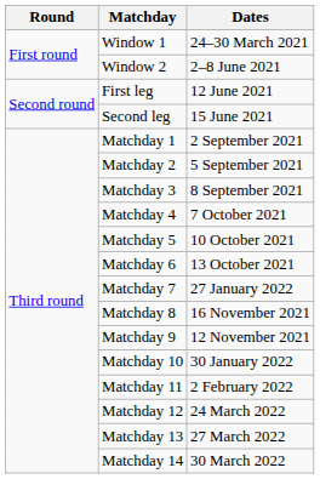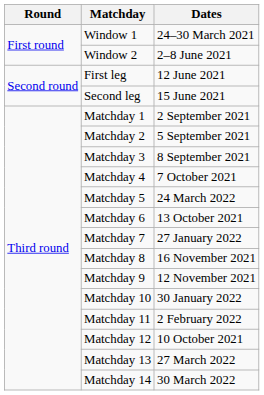Matchday 5 | Dates: 10 October 2021 -> 24 March 2022
Matchday 12 | Dates: 24 March 2022 -> 10 October 2021
